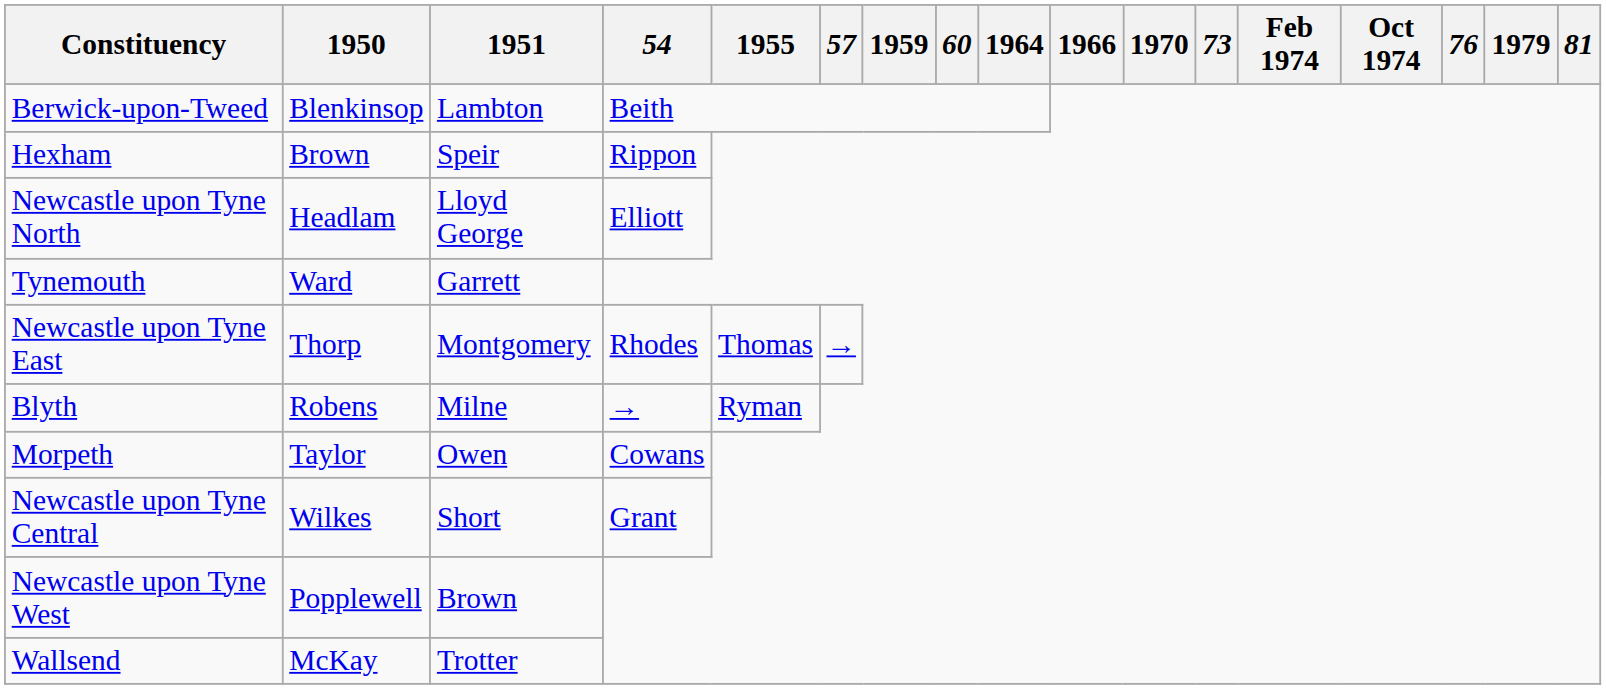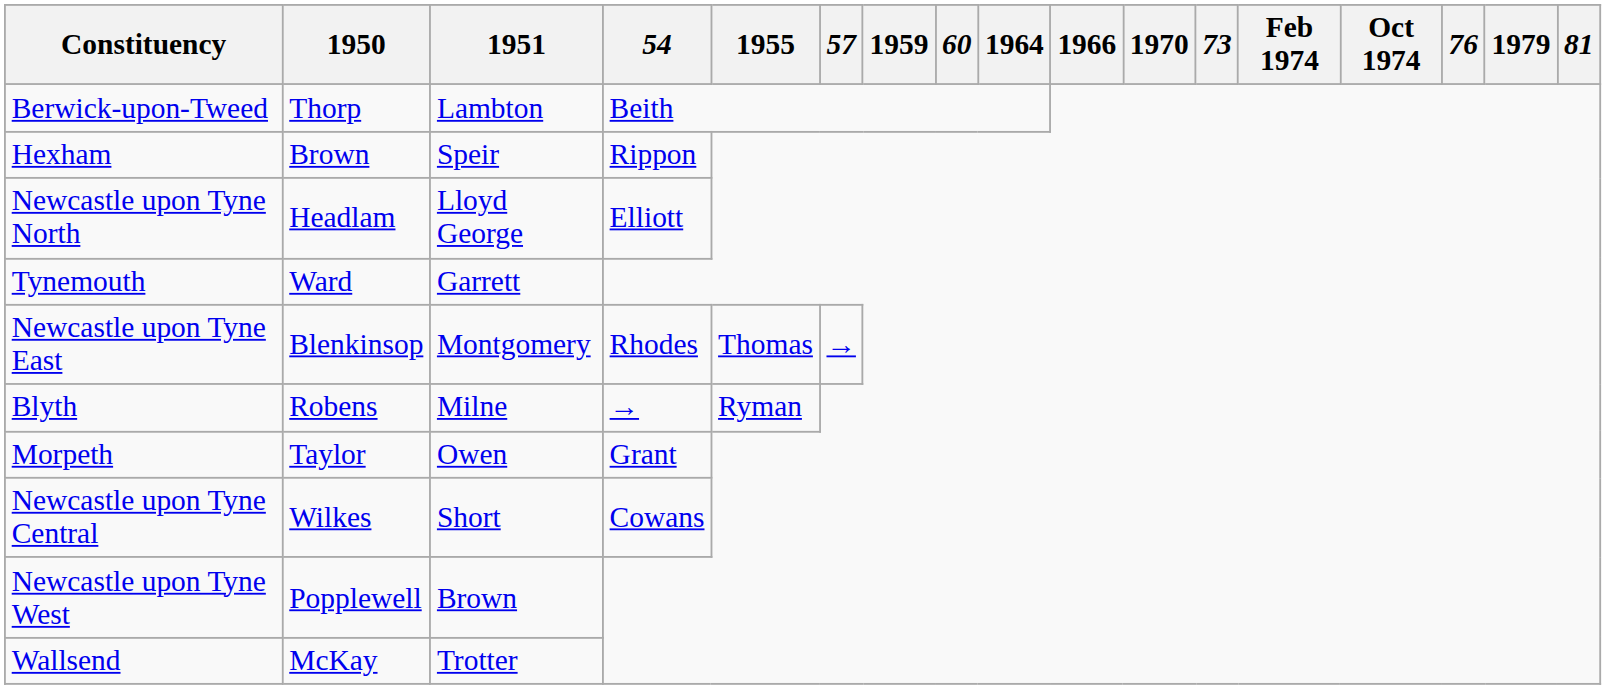Berwick-upon-Tweed | 1950: Blenkinsop -> Thorp
Newcastle upon Tyne East | 1950: Thorp -> Blenkinsop
Morpeth | 54: Cowans -> Grant
Newcastle upon Tyne Central | 54: Grant -> Cowans
